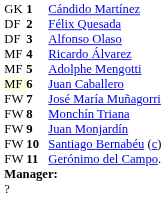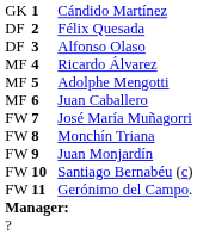Juan Caballero | column 1: lightyellow background -> no background
